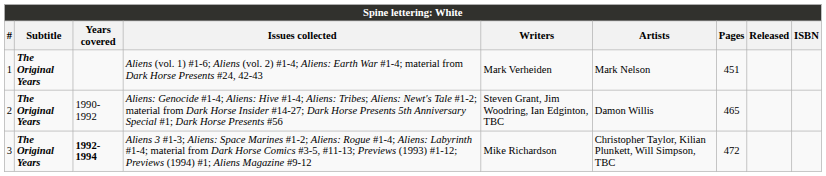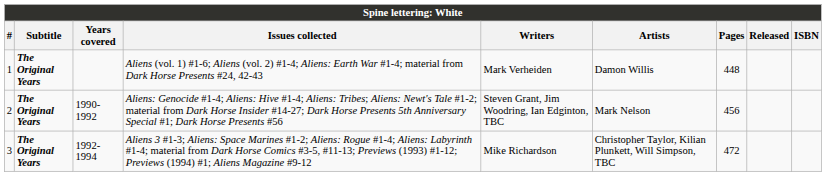row 3 | Artists: Mark Nelson -> Damon Willis
row 3 | Pages: 451 -> 448
row 4 | Artists: Damon Willis -> Mark Nelson
row 4 | Pages: 465 -> 456
row 5 | Years covered: bold -> normal
